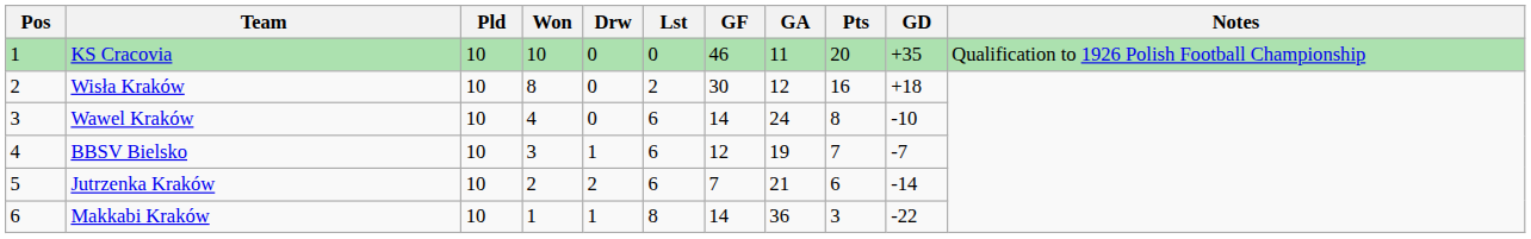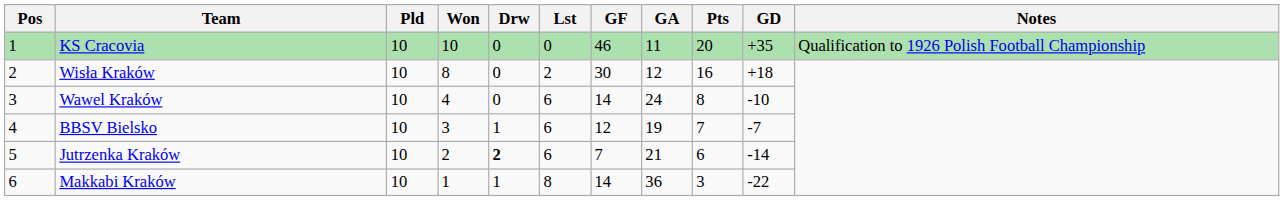Jutrzenka Kraków | Drw: normal -> bold
